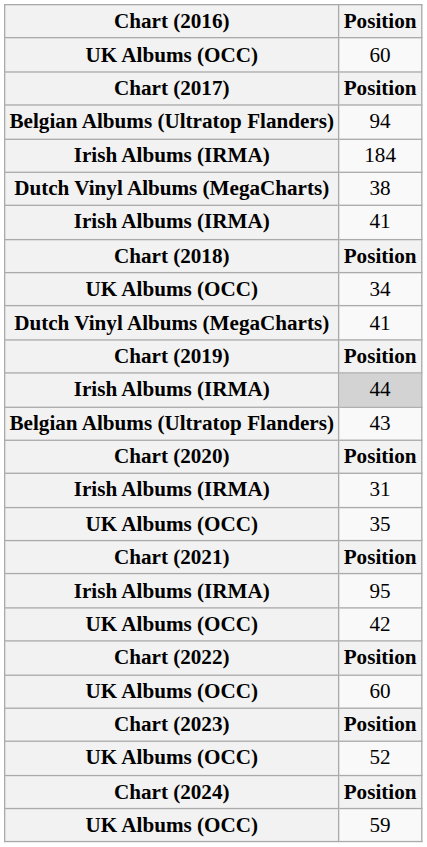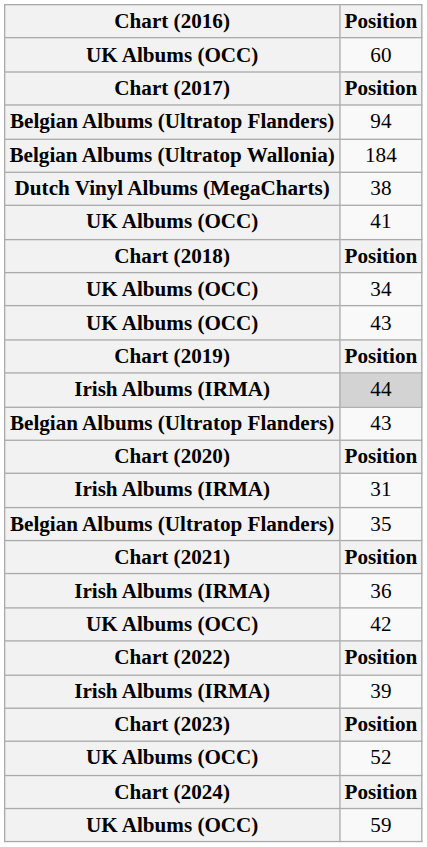row 5 | Chart (2016): Irish Albums (IRMA) -> Belgian Albums (Ultratop Wallonia)
row 7 | Chart (2016): Irish Albums (IRMA) -> UK Albums (OCC)
row 10 | Chart (2016): Dutch Vinyl Albums (MegaCharts) -> UK Albums (OCC)
row 10 | Position: 41 -> 43
row 16 | Chart (2016): UK Albums (OCC) -> Belgian Albums (Ultratop Flanders)
row 18 | Position: 95 -> 36
row 21 | Chart (2016): UK Albums (OCC) -> Irish Albums (IRMA)
row 21 | Position: 60 -> 39
